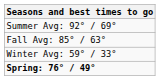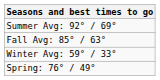row 5 | column 1: bold -> normal
